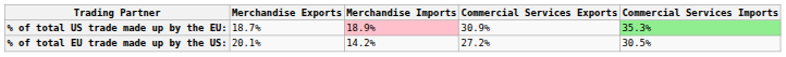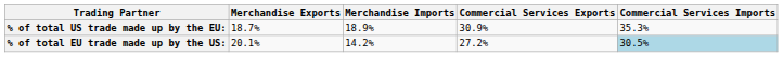row 2 | Merchandise Imports: pink background -> no background
row 2 | Commercial Services Imports: lightgreen background -> no background
row 3 | Commercial Services Imports: no background -> lightblue background
